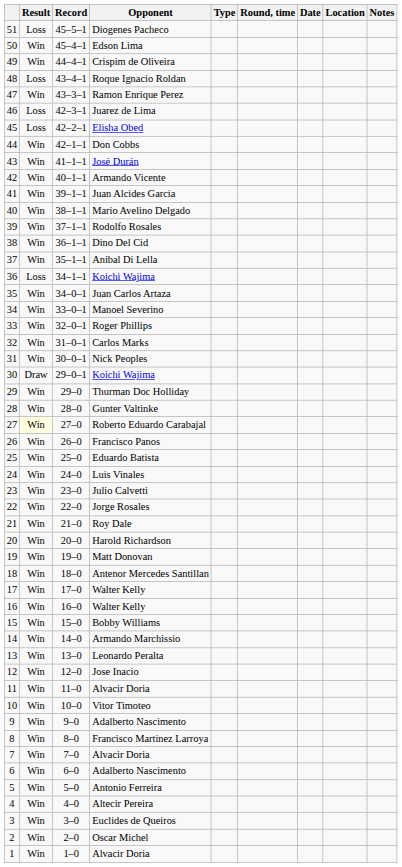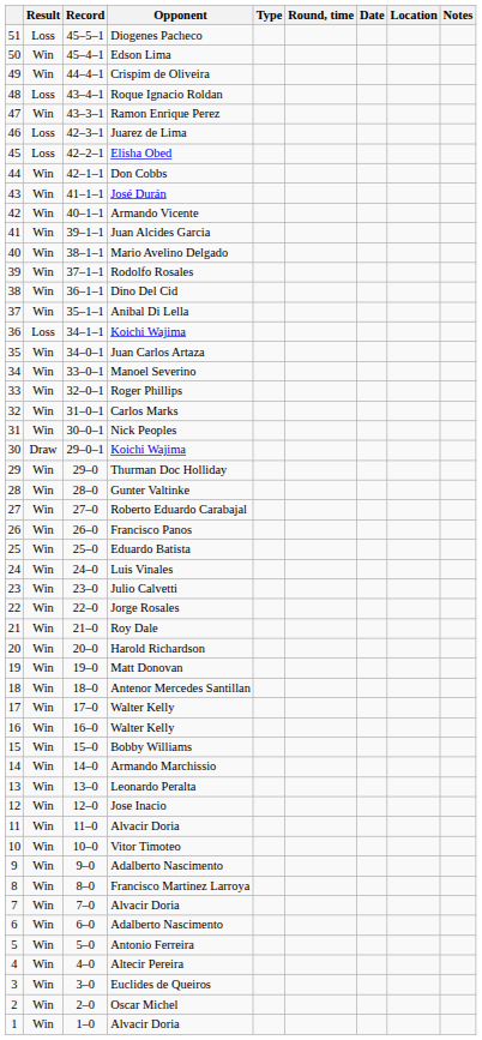Roberto Eduardo Carabajal | Result: lightyellow background -> no background
